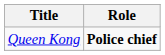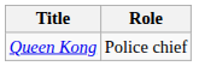Queen Kong | Role: bold -> normal
